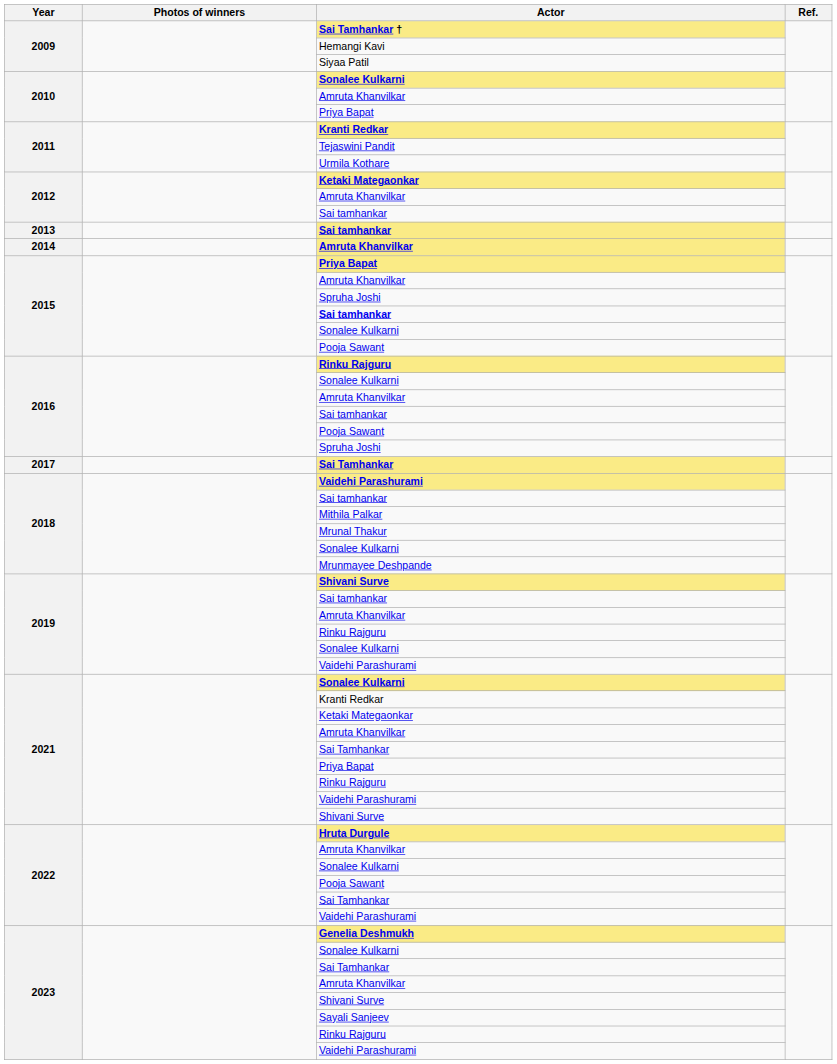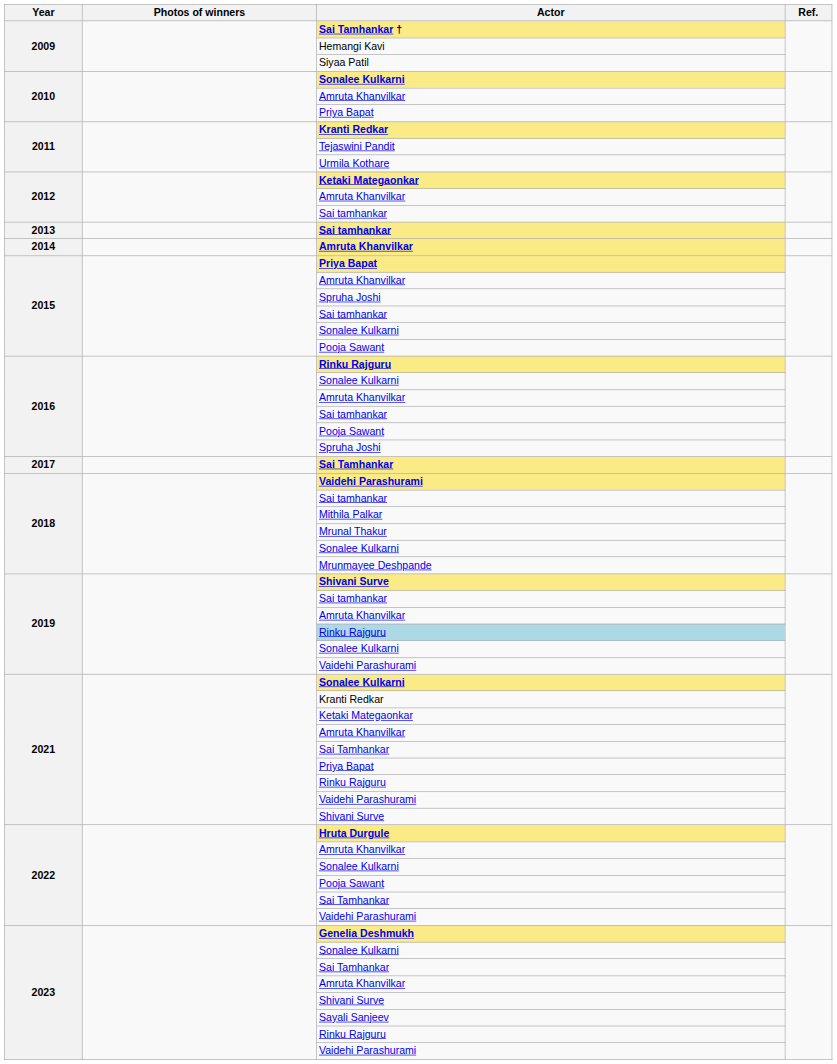2015 / Sai tamhankar | Actor: bold -> normal
2019 / Rinku Rajguru | Actor: no background -> lightblue background
